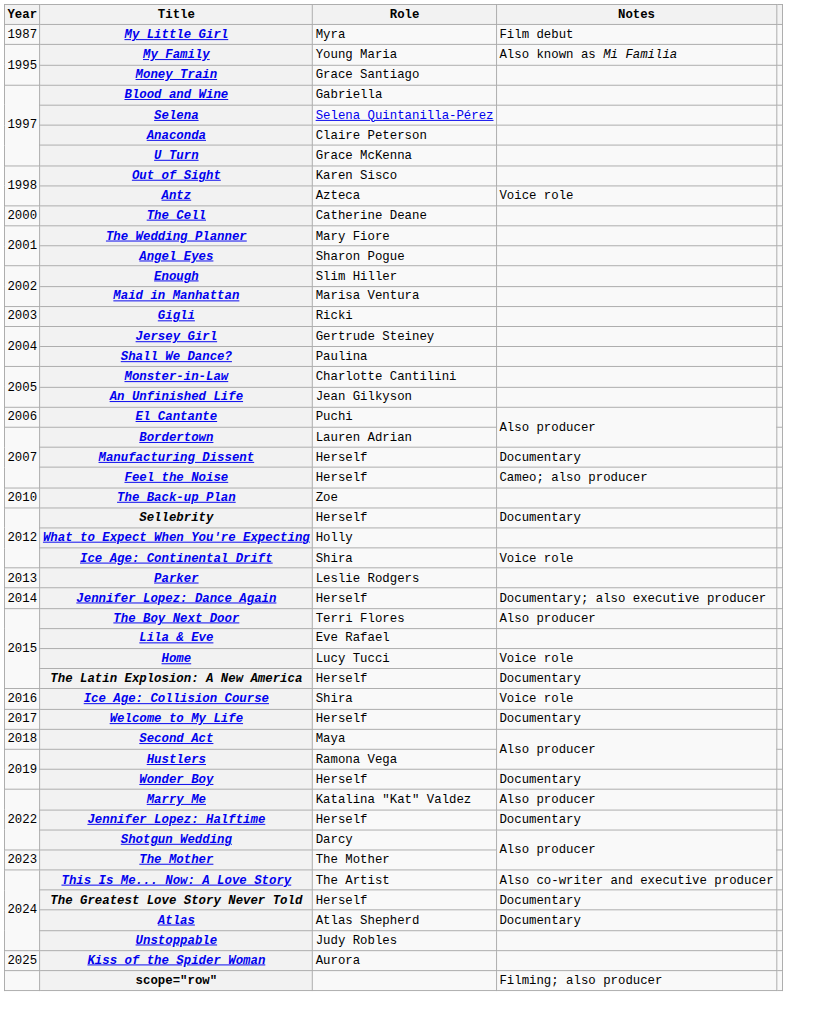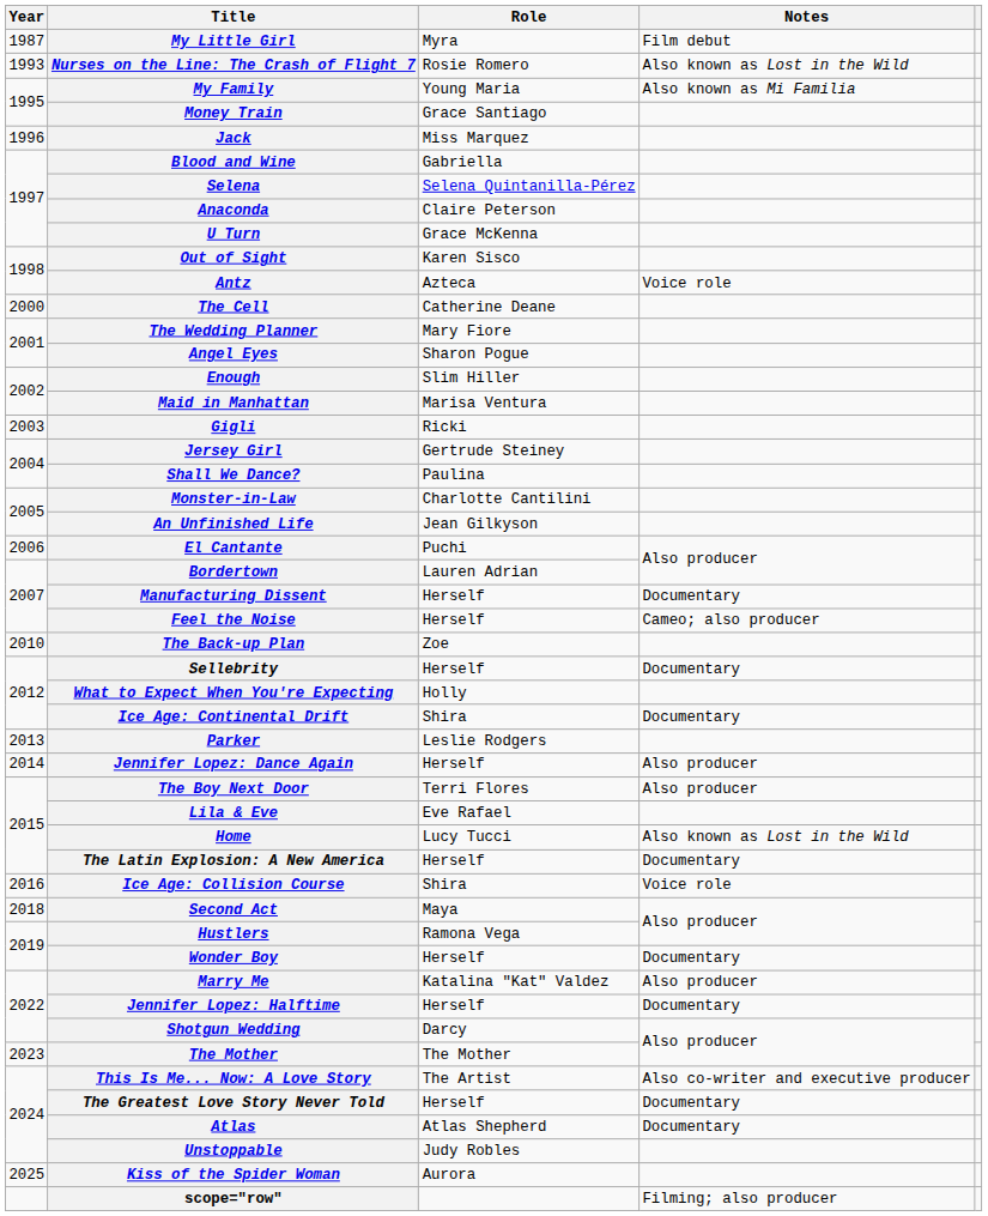+ row: 1993 | Nurses on the Line: The Crash of Flight 7 | Rosie Romero | Also known as Lost in the Wild
+ row: 1996 | Jack | Miss Marquez
Ice Age: Continental Drift | Notes: Voice role -> Documentary
Jennifer Lopez: Dance Again | Notes: Documentary; also executive producer -> Also producer
Home | Notes: Voice role -> Also known as Lost in the Wild
- row: 2017 | Welcome to My Life | Herself | Documentary
